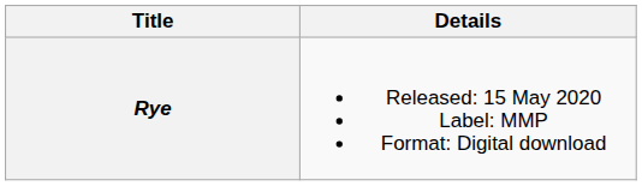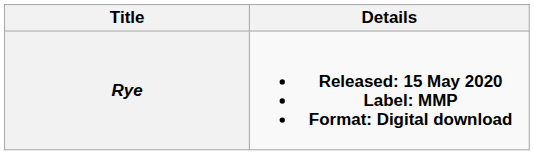Rye | Details: normal -> bold
